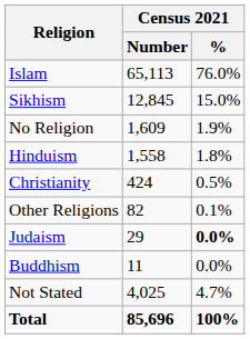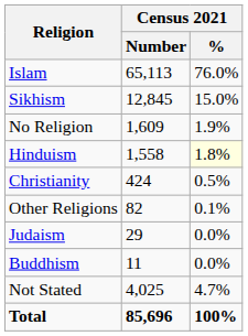Hinduism | Census 2021 / %: no background -> lightyellow background
Judaism | Census 2021 / %: bold -> normal
